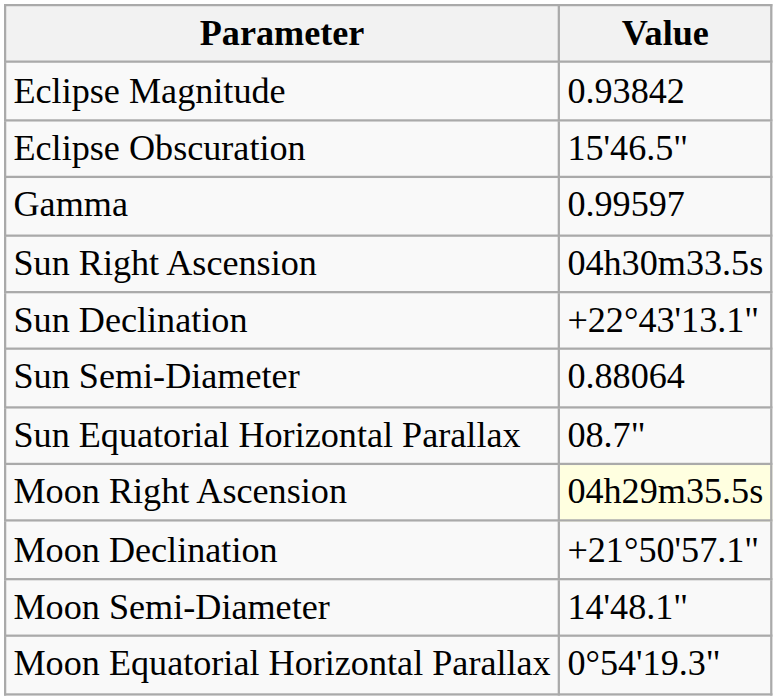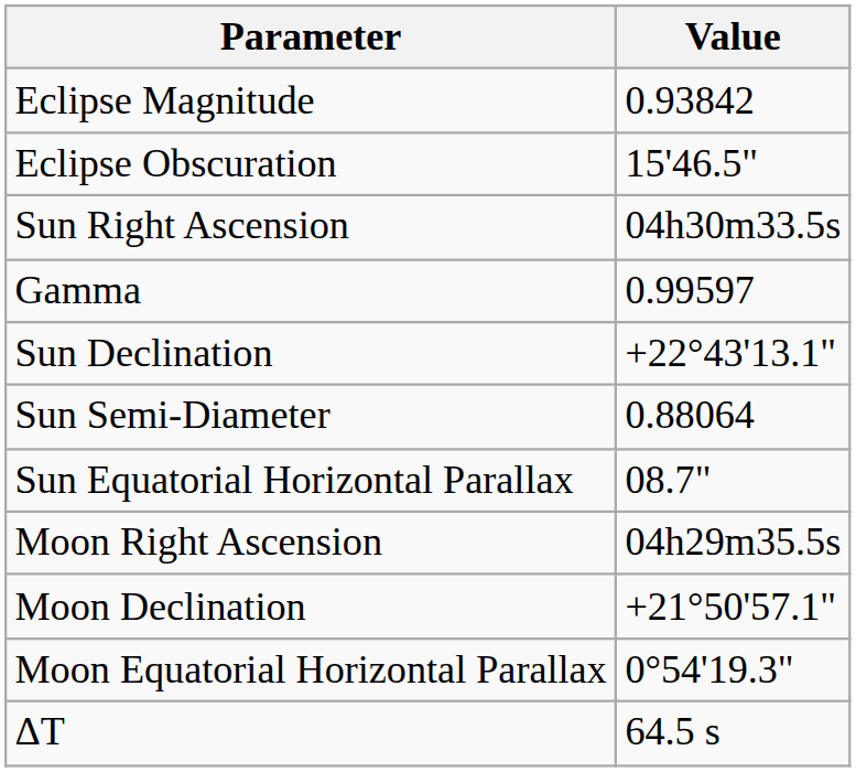rows swapped: Gamma <-> Sun Right Ascension
Moon Right Ascension | Value: lightyellow background -> no background
- row: Moon Semi-Diameter | 14'48.1"
+ row: ΔT | 64.5 s
